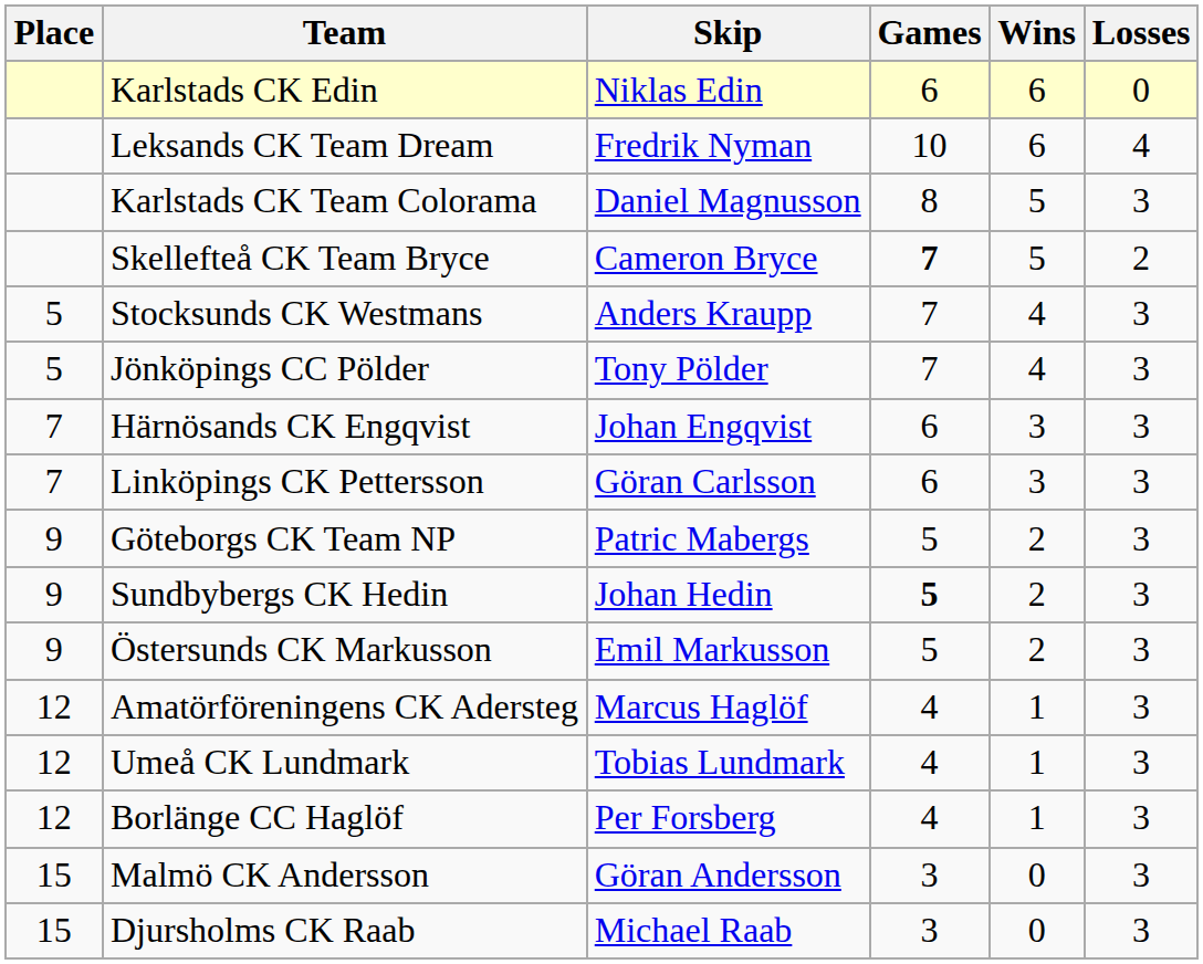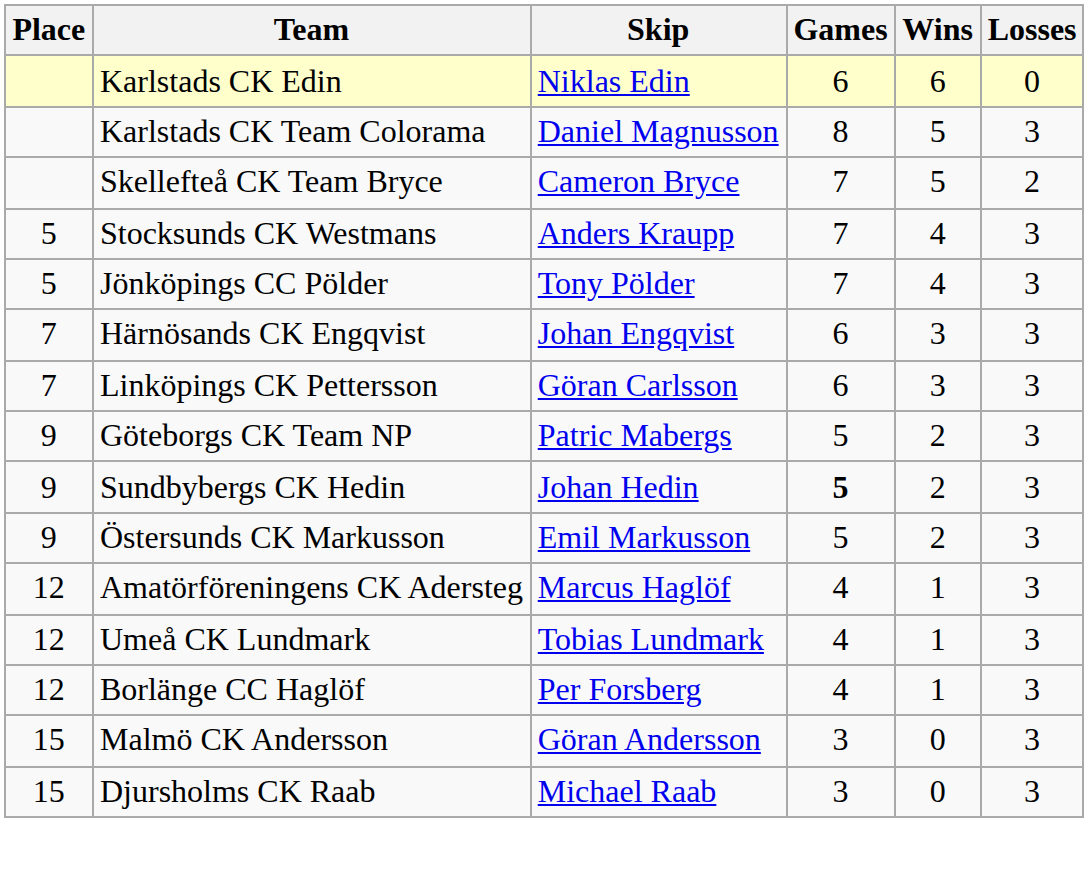- row: Leksands CK Team Dream | Fredrik Nyman | 10 | 6 | 4
Skellefteå CK Team Bryce | Games: bold -> normal
